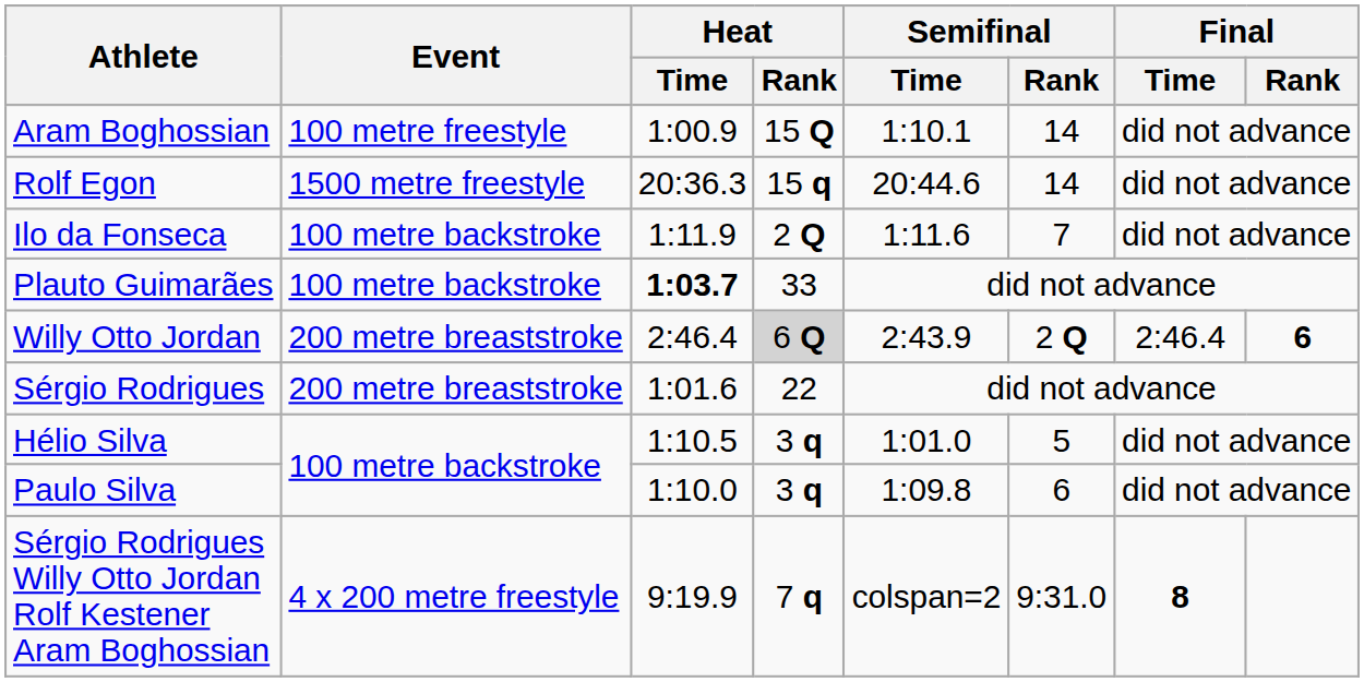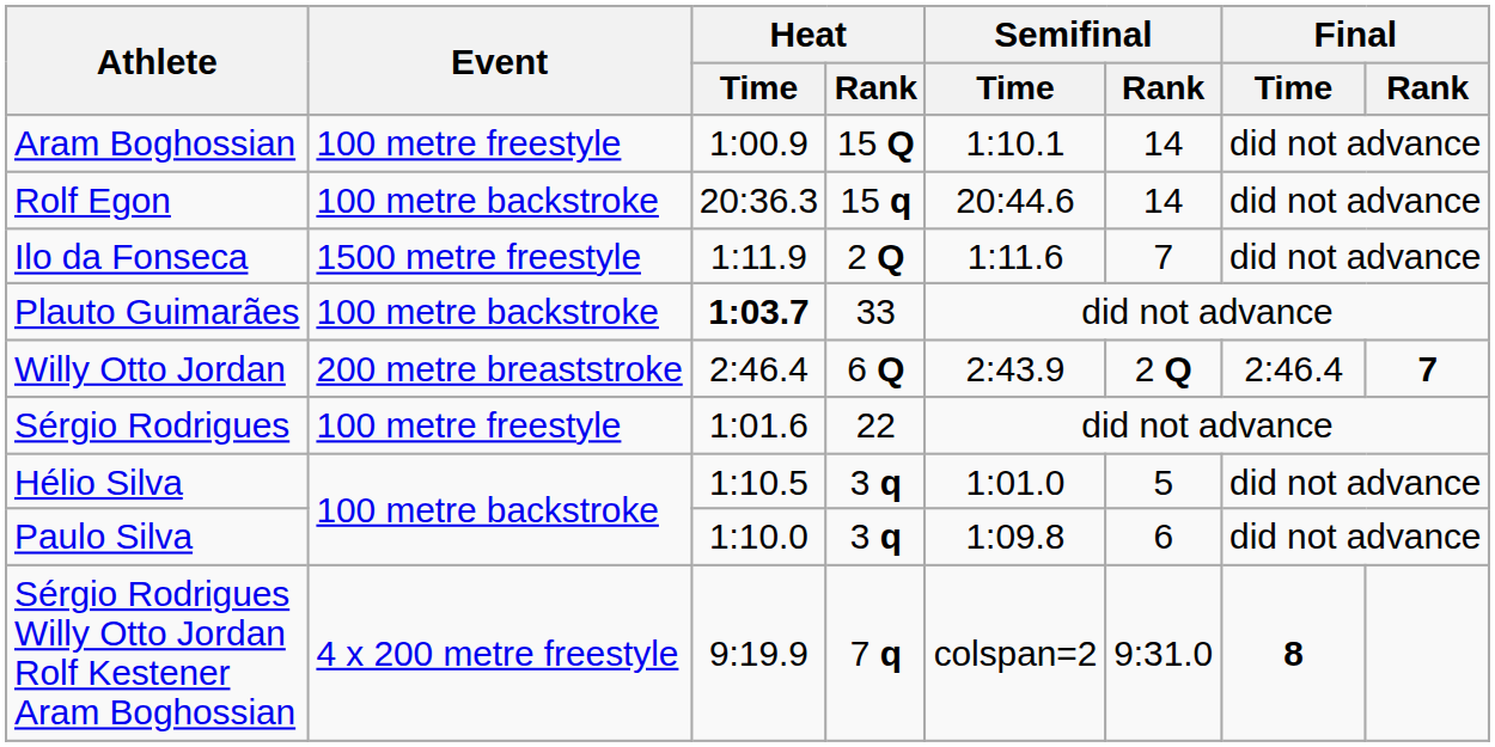Rolf Egon | Event: 1500 metre freestyle -> 100 metre backstroke
Ilo da Fonseca | Event: 100 metre backstroke -> 1500 metre freestyle
Willy Otto Jordan | Heat / Rank: lightgrey background -> no background
Willy Otto Jordan | Final / Rank: 6 -> 7
Sérgio Rodrigues | Event: 200 metre breaststroke -> 100 metre freestyle
